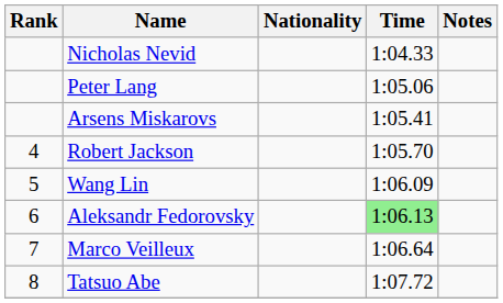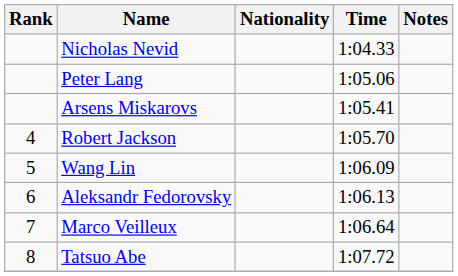Aleksandr Fedorovsky | Time: lightgreen background -> no background
